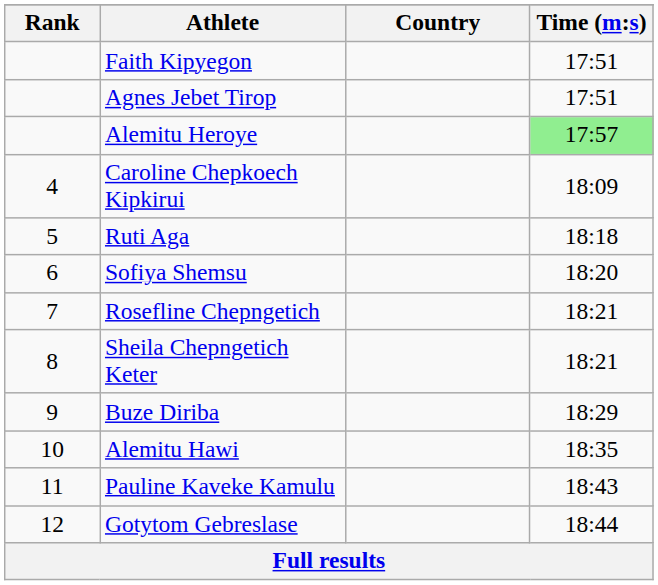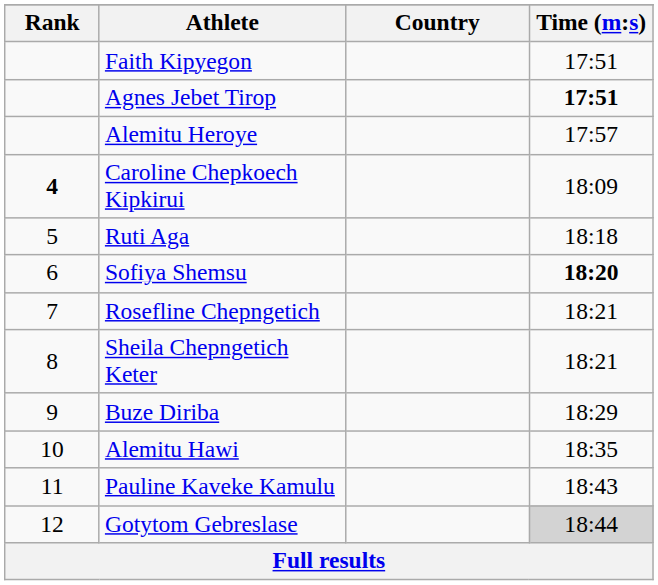Agnes Jebet Tirop | Time (m:s): normal -> bold
Alemitu Heroye | Time (m:s): lightgreen background -> no background
Caroline Chepkoech Kipkirui | Rank: normal -> bold
Sofiya Shemsu | Time (m:s): normal -> bold
Gotytom Gebreslase | Time (m:s): no background -> lightgrey background
